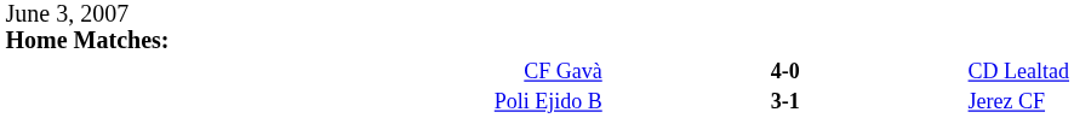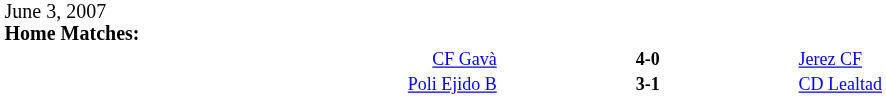CF Gavà | column 3: CD Lealtad -> Jerez CF
Poli Ejido B | column 3: Jerez CF -> CD Lealtad
